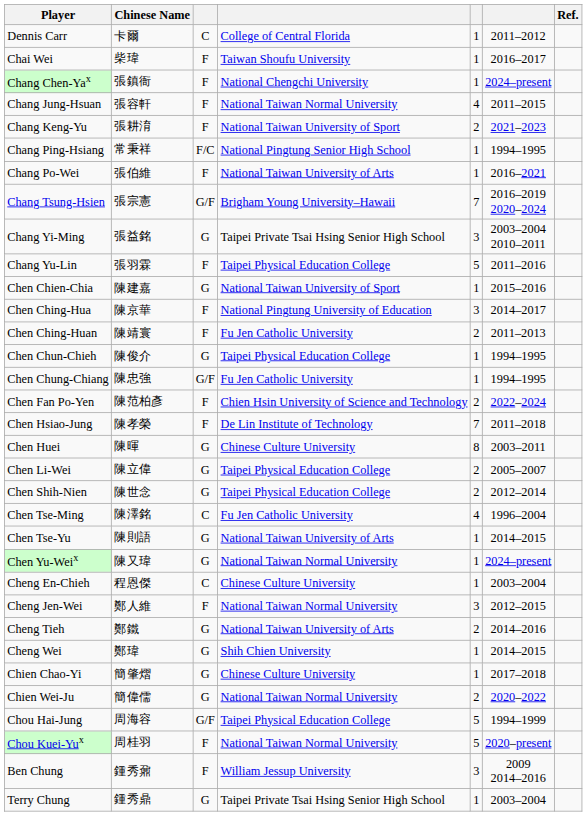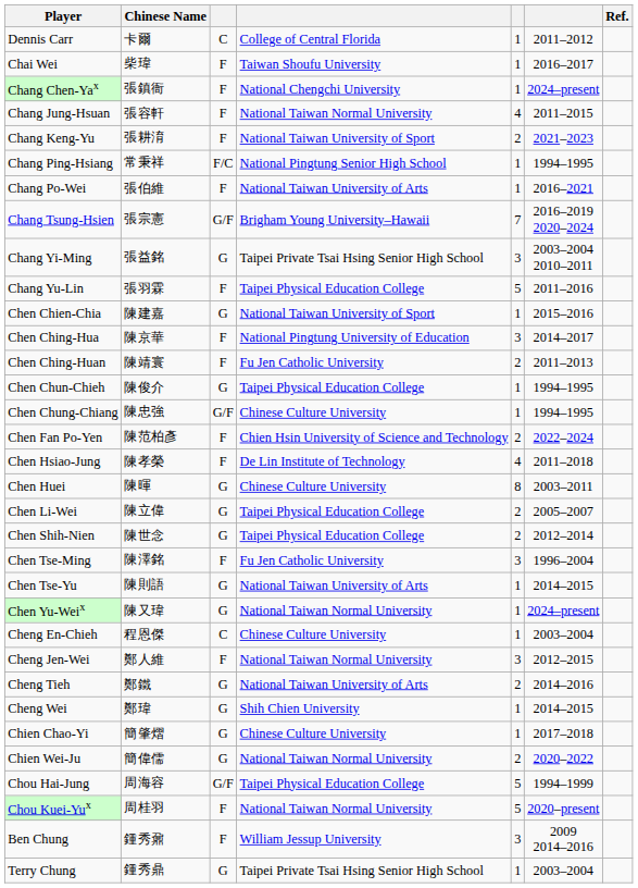Chen Chung-Chiang | column 4: Fu Jen Catholic University -> Chinese Culture University
Chen Hsiao-Jung | column 5: 7 -> 4
Chen Tse-Ming | column 3: C -> F
Chen Tse-Ming | column 5: 4 -> 3
